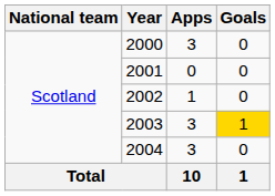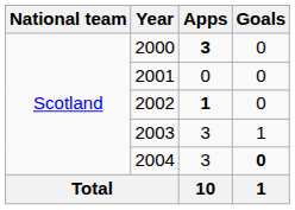2000 | Apps: normal -> bold
2002 | Apps: normal -> bold
2003 | Goals: gold background -> no background
2004 | Goals: normal -> bold
